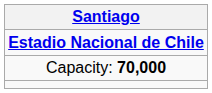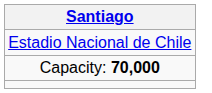row 2 | column 1: bold -> normal
